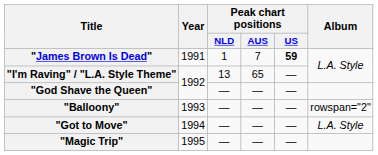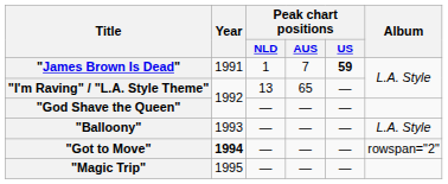"Balloony" | Album: rowspan="2" -> L.A. Style
"Got to Move" | Year: normal -> bold
"Got to Move" | Album: L.A. Style -> rowspan="2"
